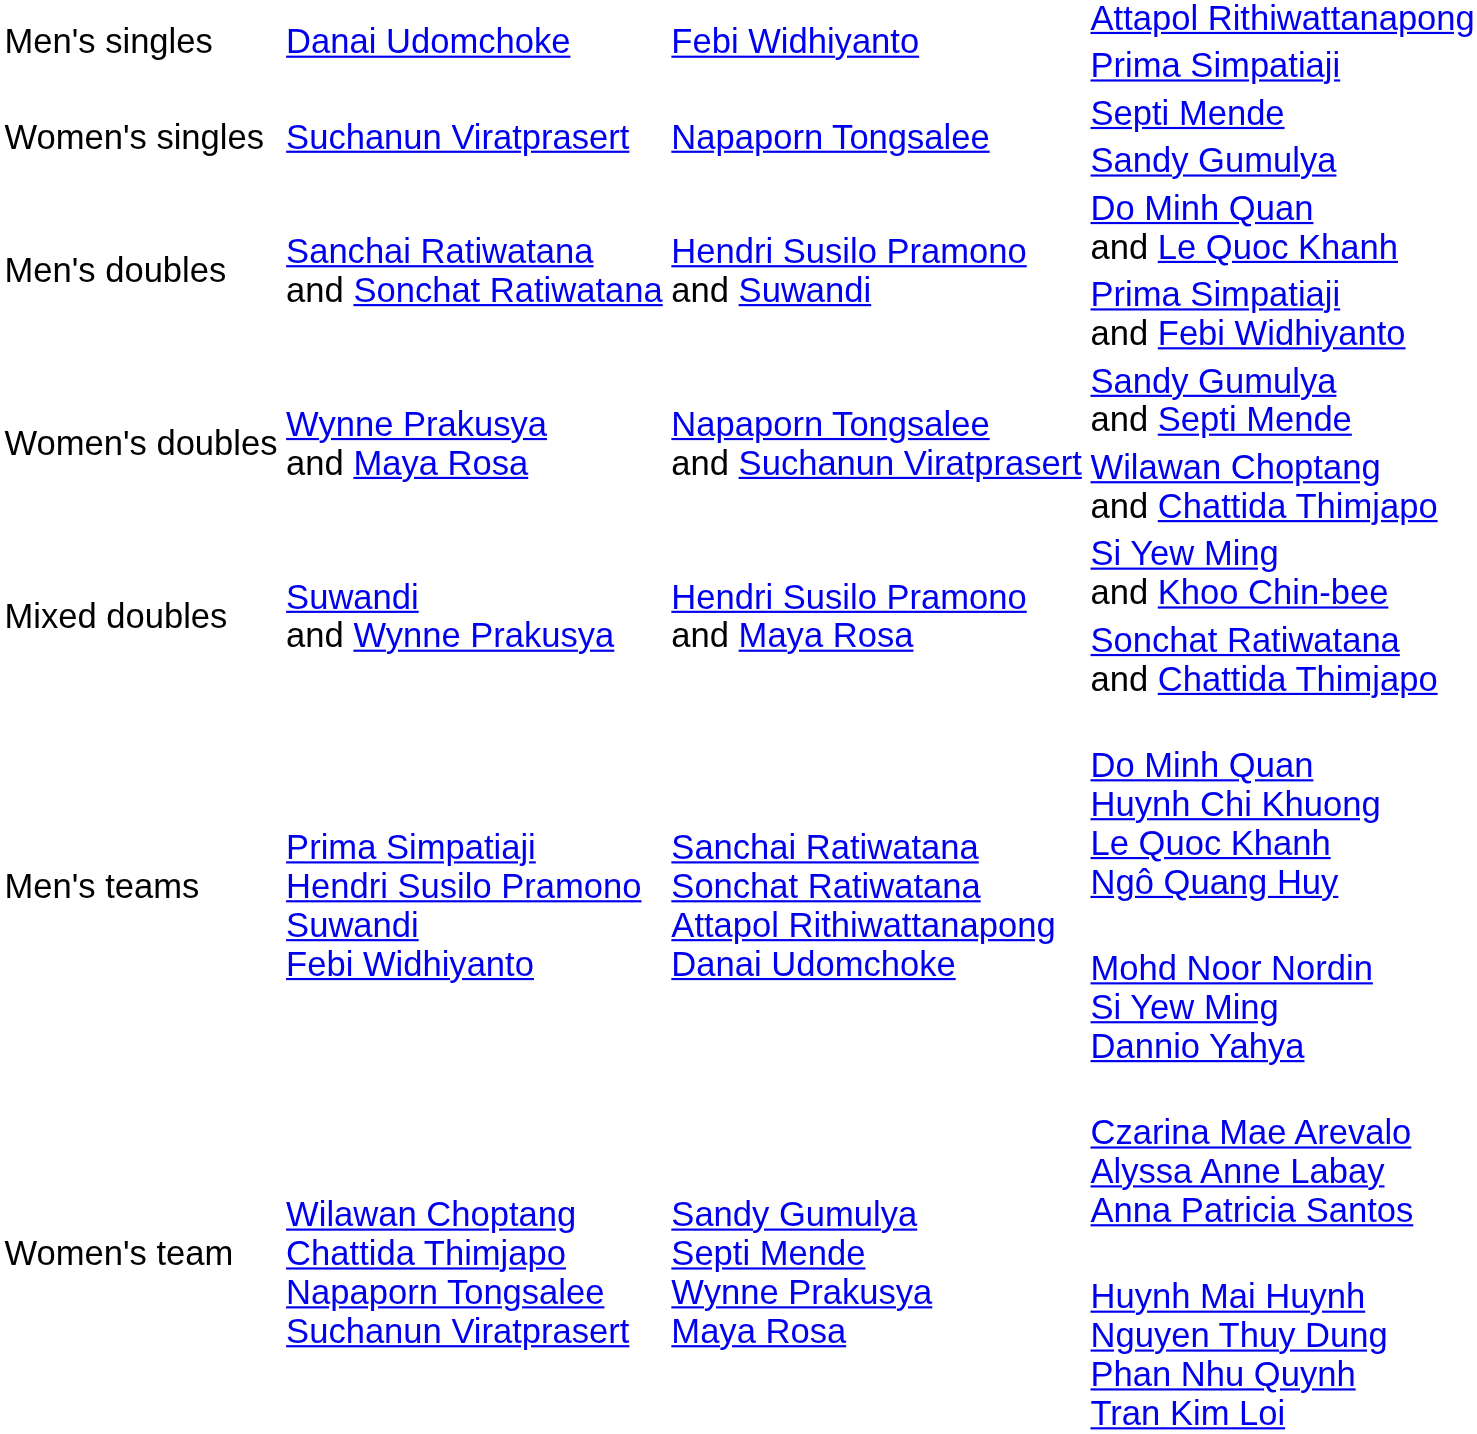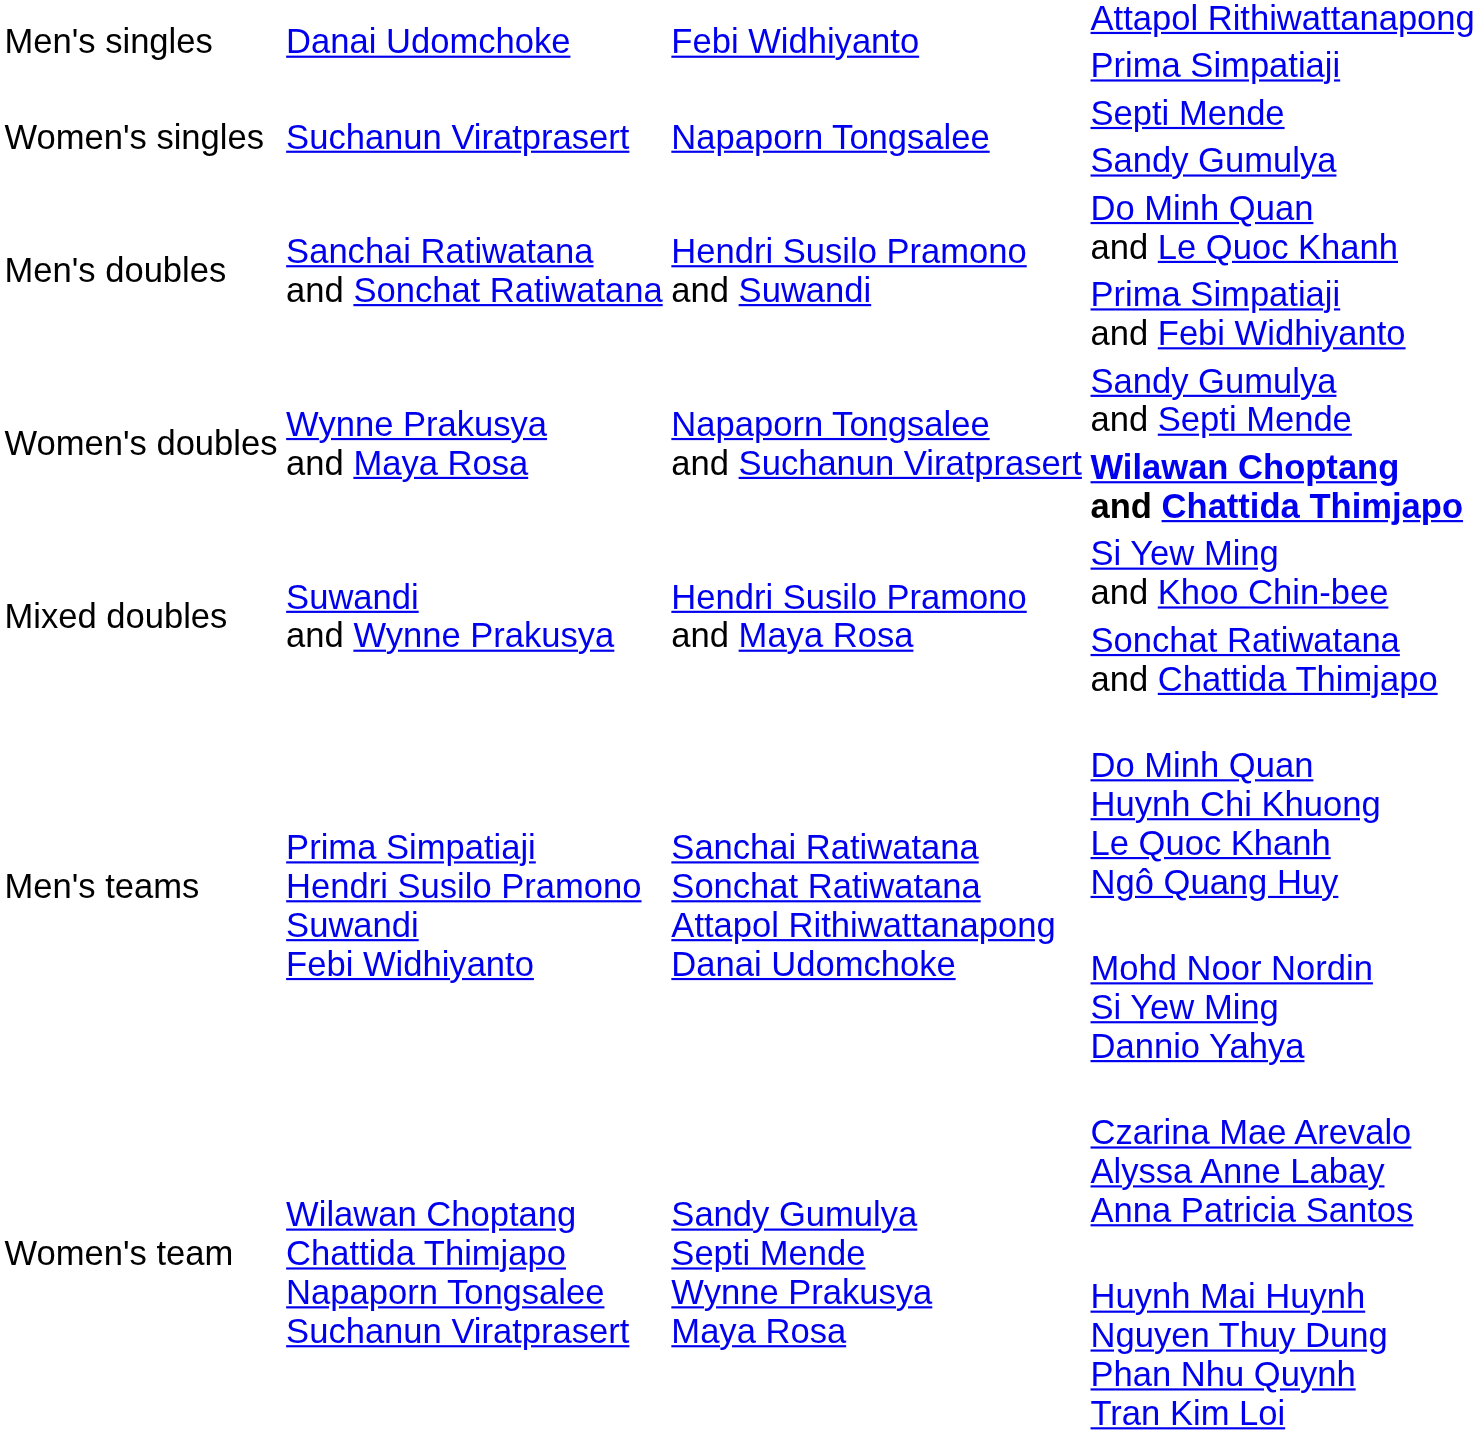Wilawan Choptang and Chattida Thimjapo | column 4: normal -> bold
